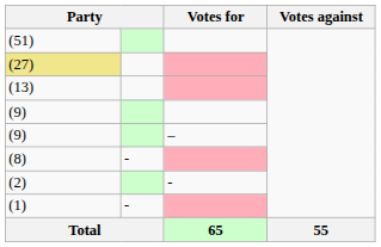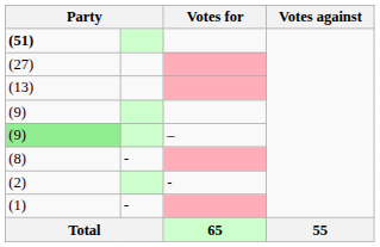(51) | column 1: normal -> bold
(27) | column 1: khaki background -> no background
(9) / – | column 1: no background -> lightgreen background
